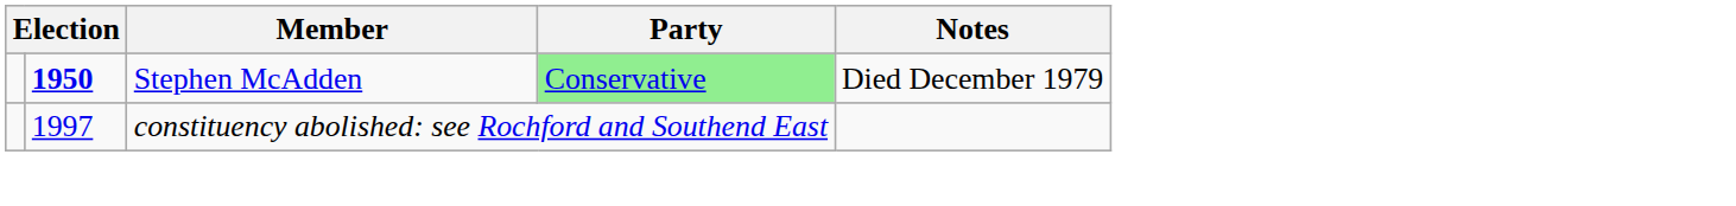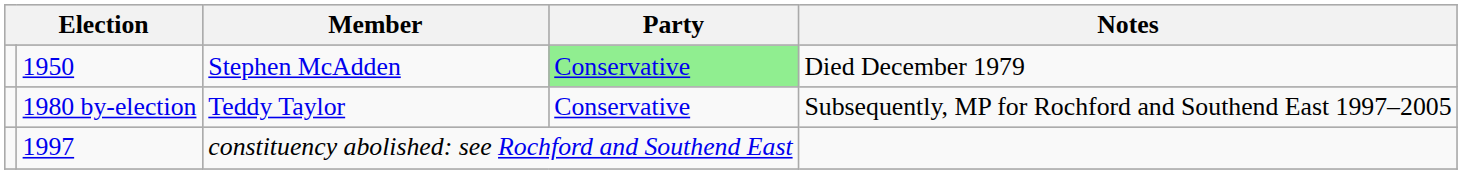Stephen McAdden | column 2: bold -> normal
+ row: 1980 by-election | Teddy Taylor | Conservative | Subsequently, MP for Rochford and Southend East 1997–2005
